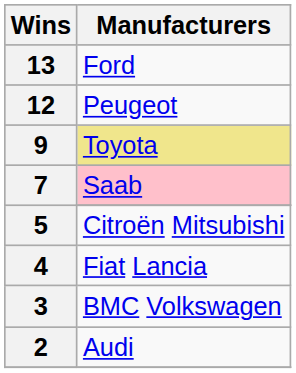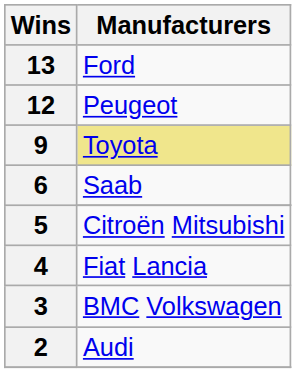row 5 | Wins: 7 -> 6
row 5 | Manufacturers: pink background -> no background
